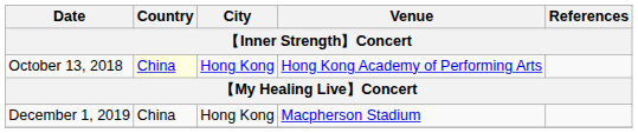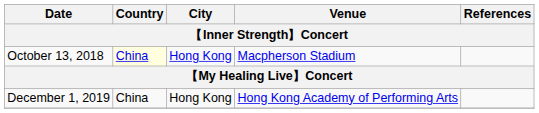October 13, 2018 | Venue: Hong Kong Academy of Performing Arts -> Macpherson Stadium
December 1, 2019 | Venue: Macpherson Stadium -> Hong Kong Academy of Performing Arts
